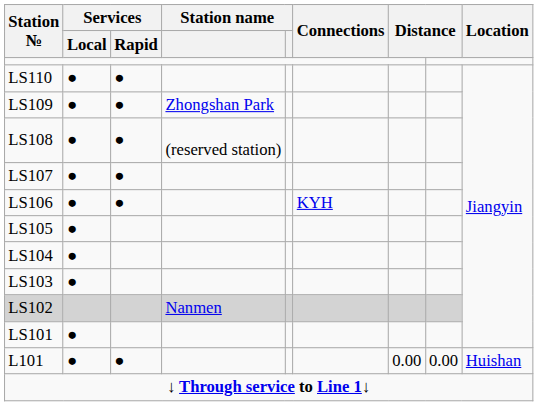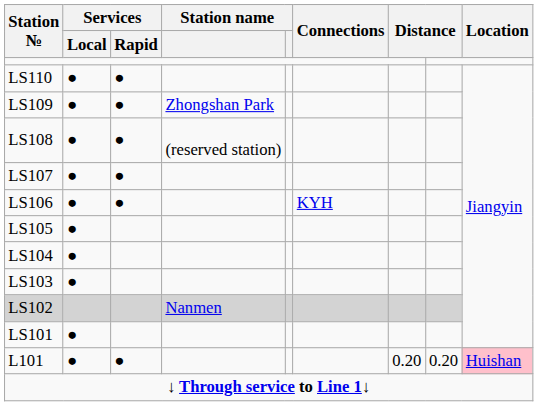L101 | column 7: 0.00 -> 0.20
L101 | column 8: 0.00 -> 0.20
L101 | Location: no background -> pink background
